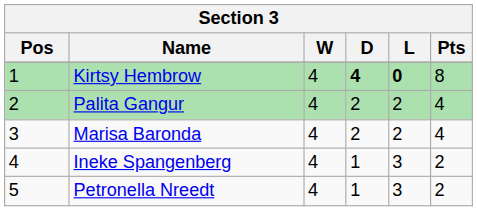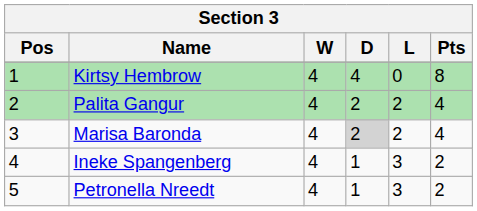Kirtsy Hembrow | D: bold -> normal
Kirtsy Hembrow | L: bold -> normal
Marisa Baronda | D: no background -> lightgrey background
